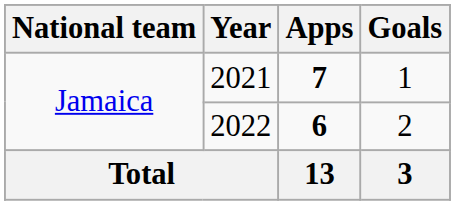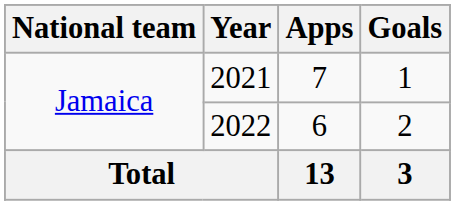2021 | Apps: bold -> normal
2022 | Apps: bold -> normal
